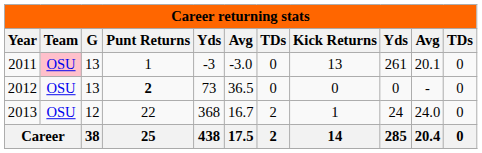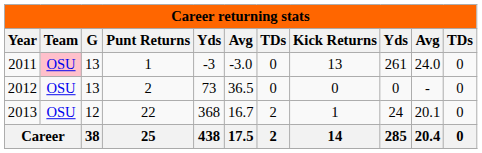2011 | column 10: 20.1 -> 24.0
2012 | Punt Returns: bold -> normal
2013 | column 10: 24.0 -> 20.1
